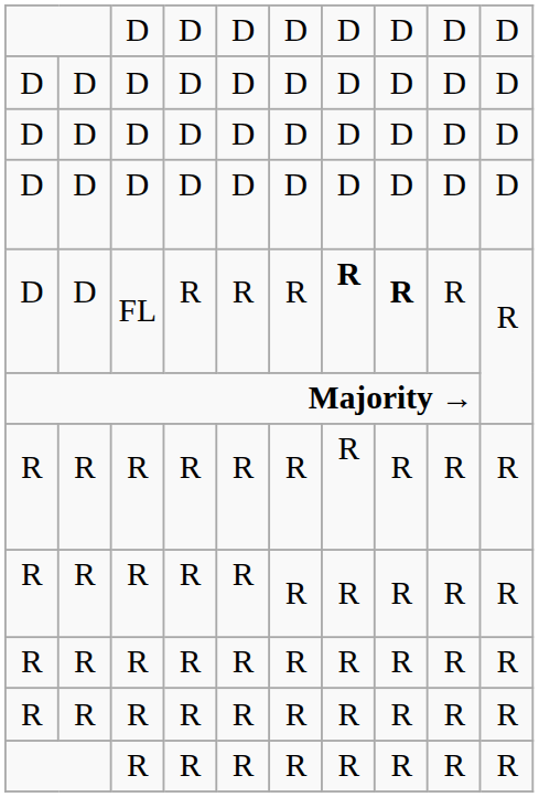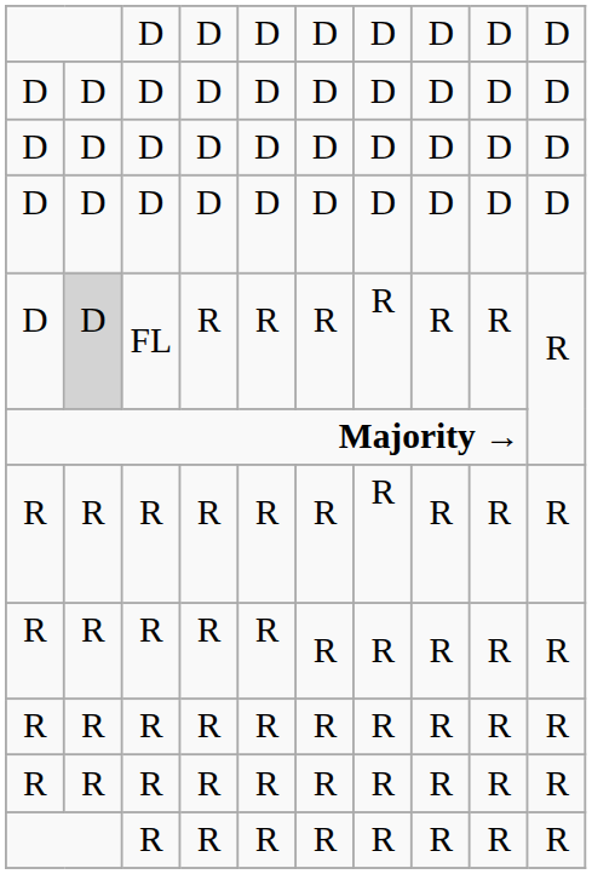D / FL | column 2: no background -> lightgrey background
D / FL | column 7: bold -> normal
D / FL | column 8: bold -> normal
